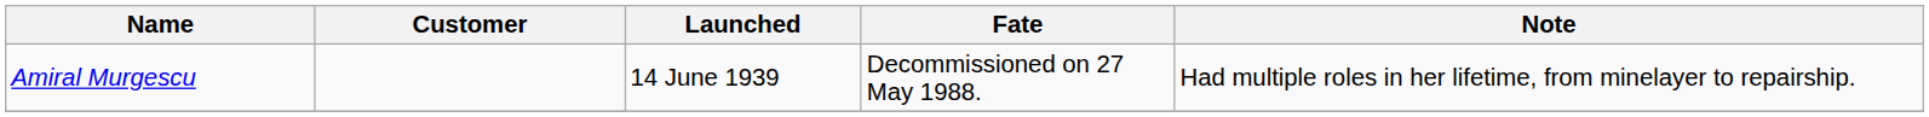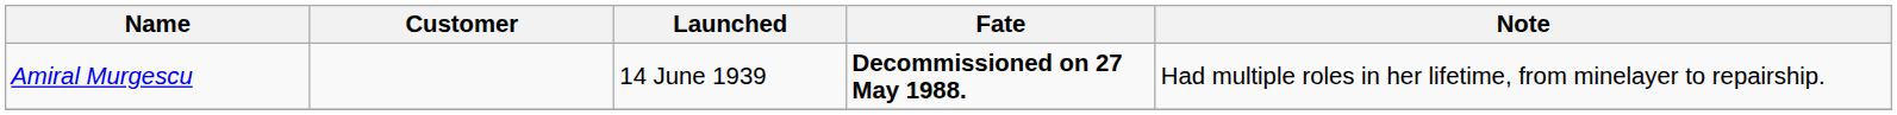Amiral Murgescu | Fate: normal -> bold
